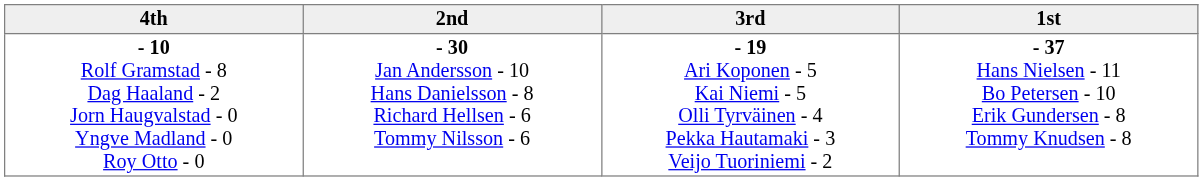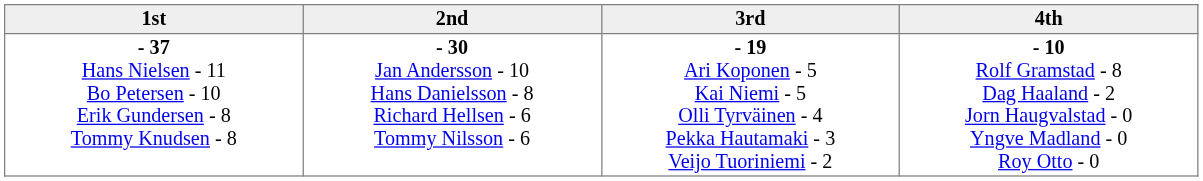columns swapped: 1st <-> 4th
